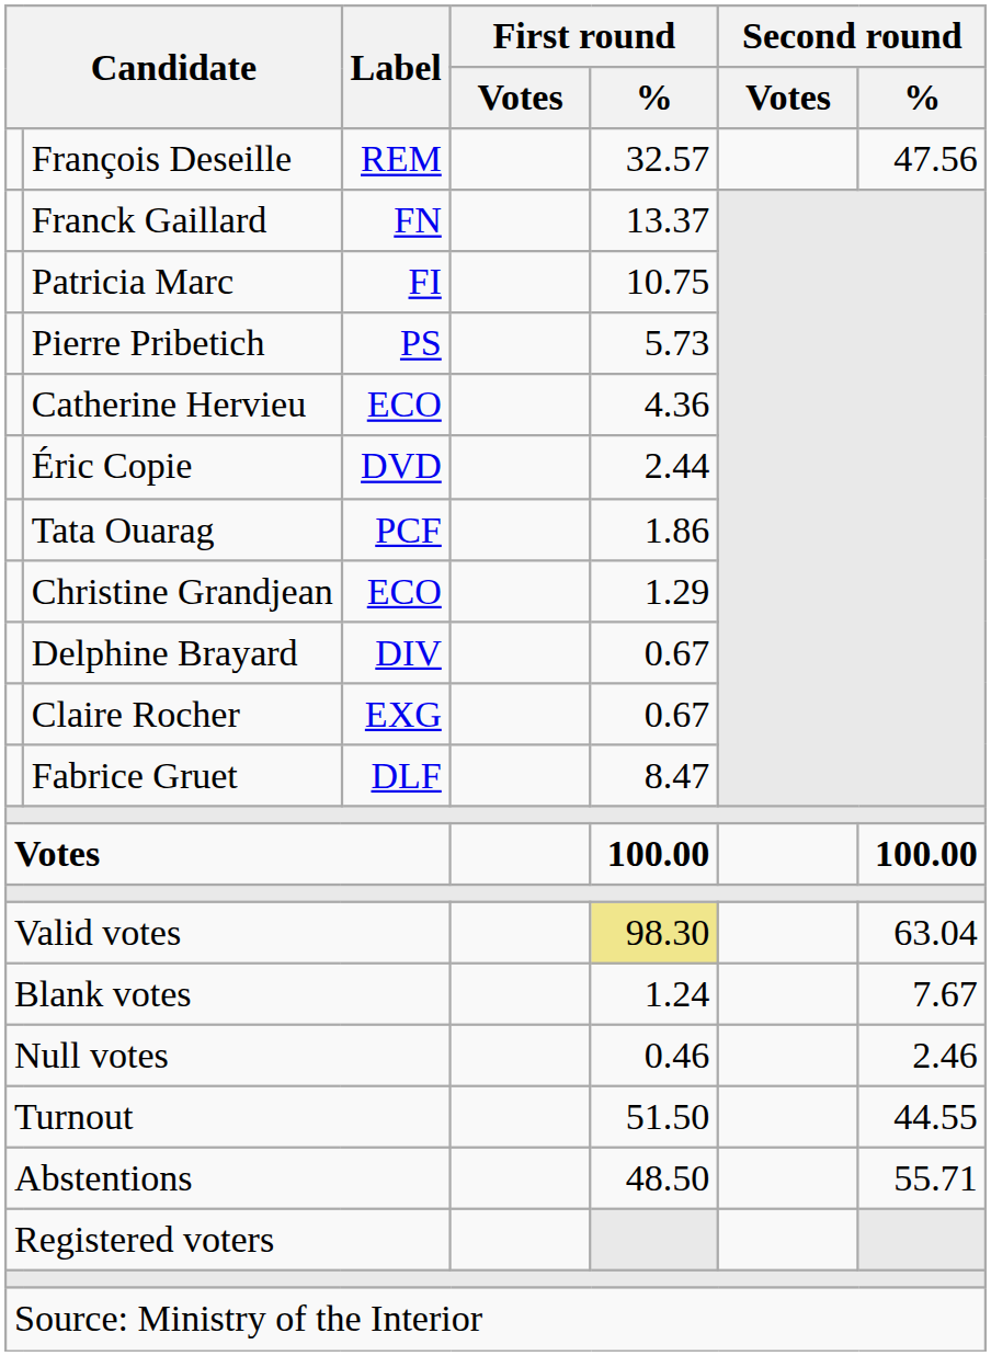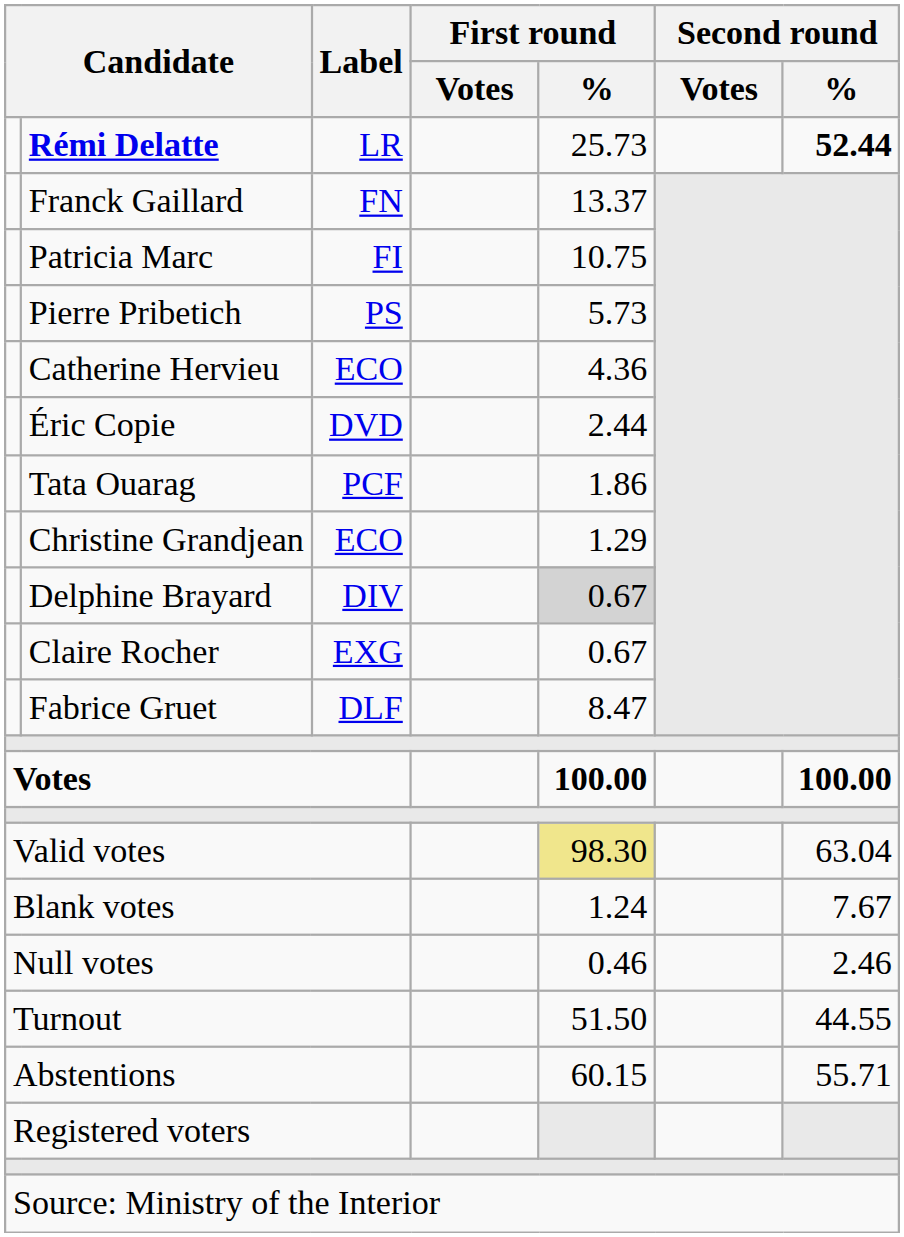- row: François Deseille | REM | 32.57 | 47.56
+ row: Rémi Delatte | LR | 25.73 | 52.44
Delphine Brayard | First round / %: no background -> lightgrey background
Abstentions | First round / %: 48.50 -> 60.15
